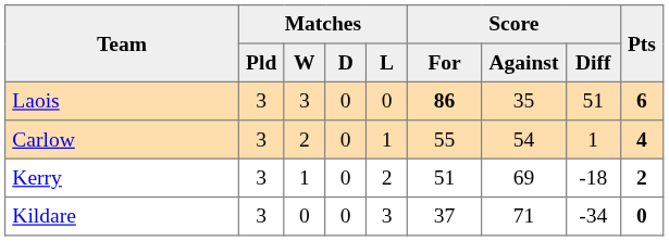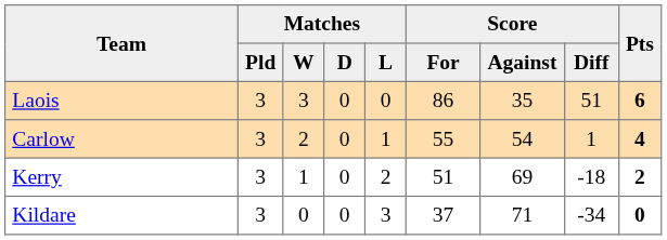Laois | Score / For: bold -> normal
